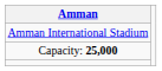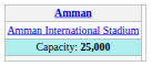Capacity: 25,000 | Amman: no background -> paleturquoise background
